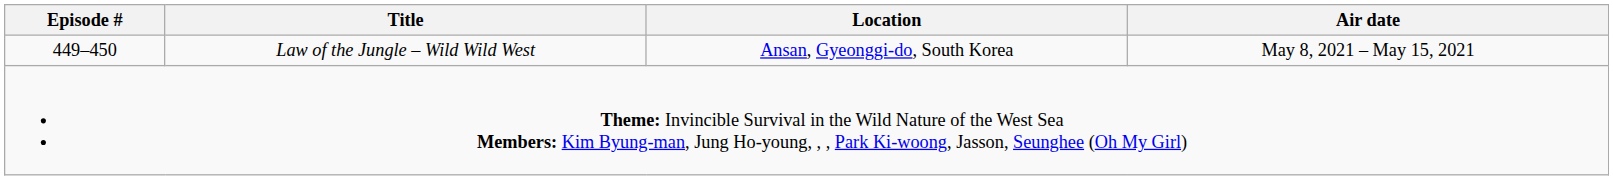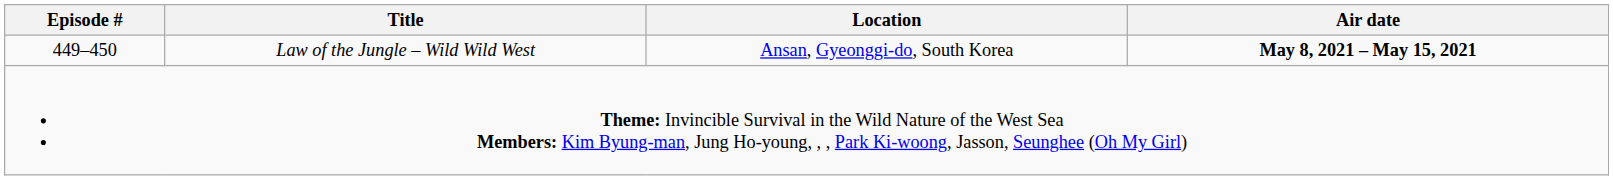449–450 | Air date: normal -> bold
